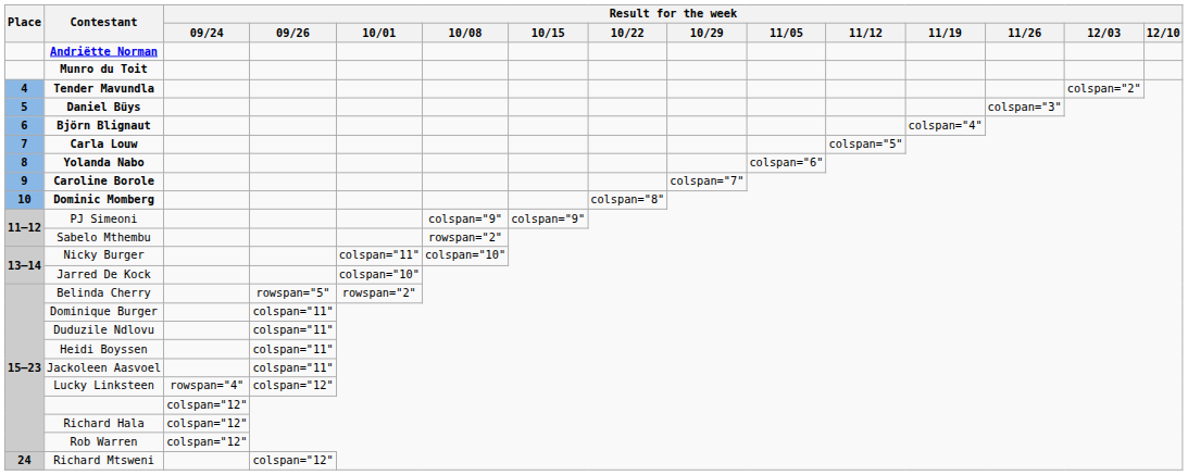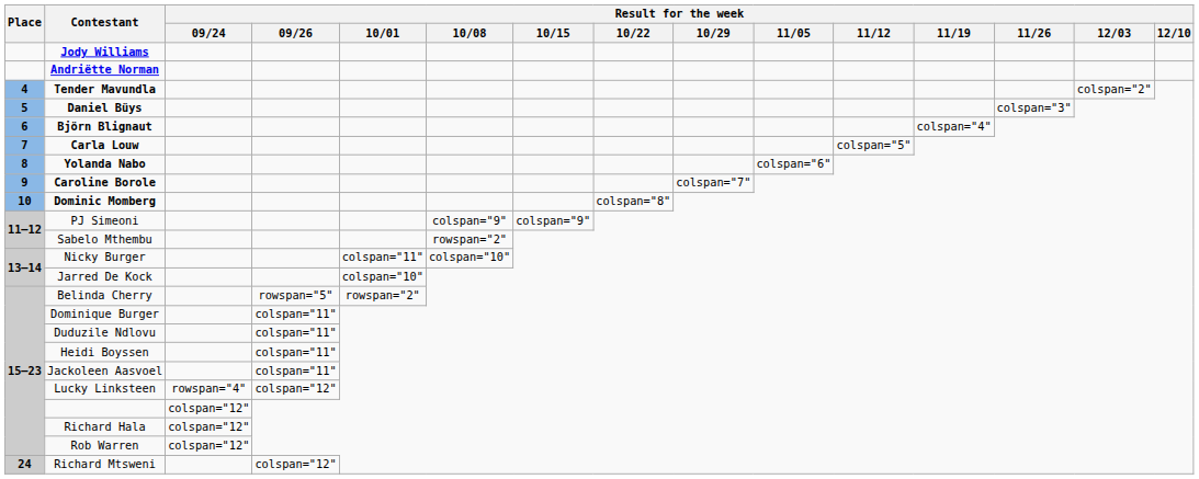+ row: Jody Williams
- row: Munro du Toit
